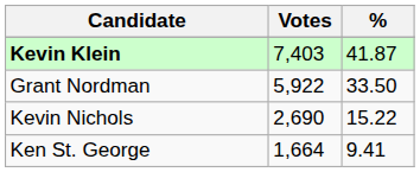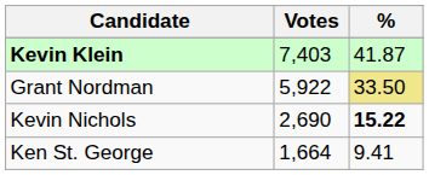Grant Nordman | %: no background -> khaki background
Kevin Nichols | %: normal -> bold
